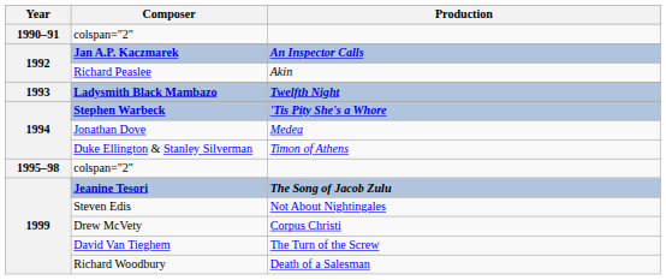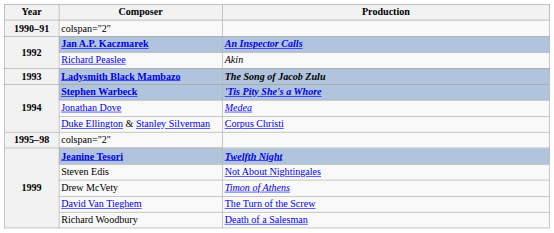Ladysmith Black Mambazo | Production: Twelfth Night -> The Song of Jacob Zulu
Duke Ellington & Stanley Silverman | Production: Timon of Athens -> Corpus Christi
Jeanine Tesori | Production: The Song of Jacob Zulu -> Twelfth Night
Drew McVety | Production: Corpus Christi -> Timon of Athens
